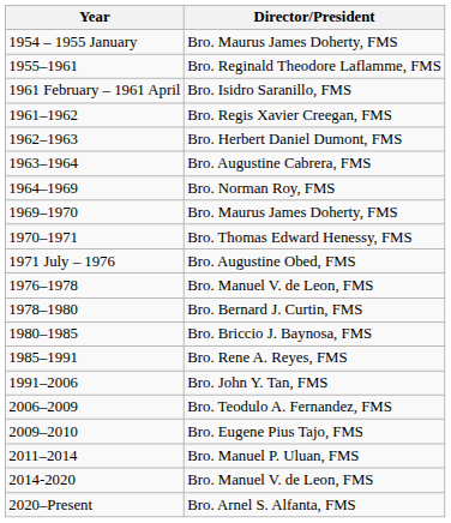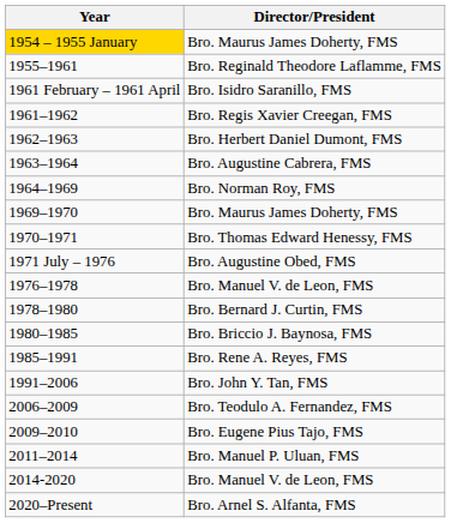row 2 | Year: no background -> gold background
